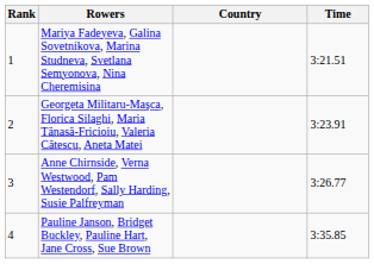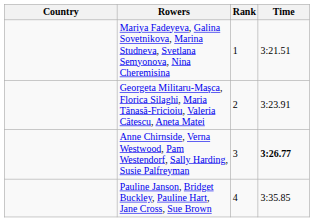columns swapped: Rank <-> Country
row 4 | Time: normal -> bold
